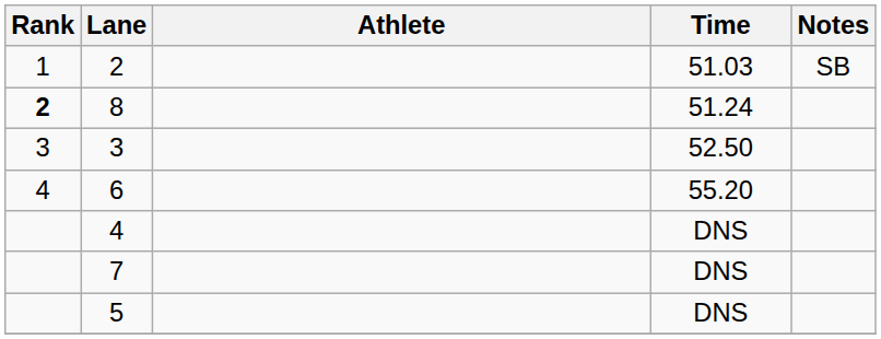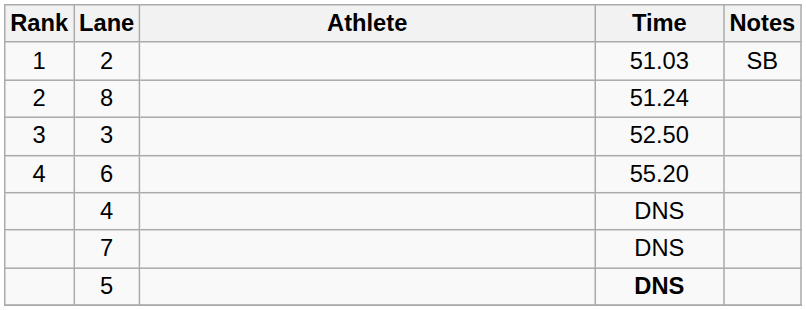8 | Rank: bold -> normal
5 | Time: normal -> bold
